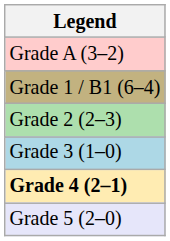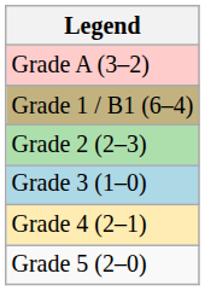row 6 | column 1: bold -> normal
row 7 | column 1: lavender background -> no background
